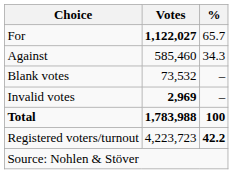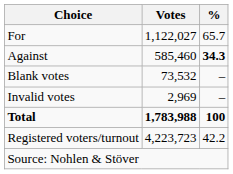For | Votes: bold -> normal
Against | %: normal -> bold
Invalid votes | Votes: bold -> normal
Registered voters/turnout | %: bold -> normal
